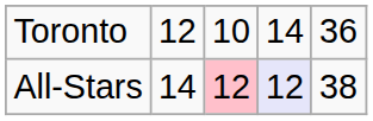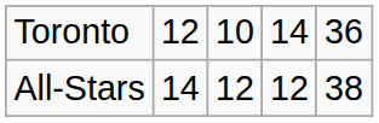row 2 | column 3: pink background -> no background
row 2 | column 4: lavender background -> no background
